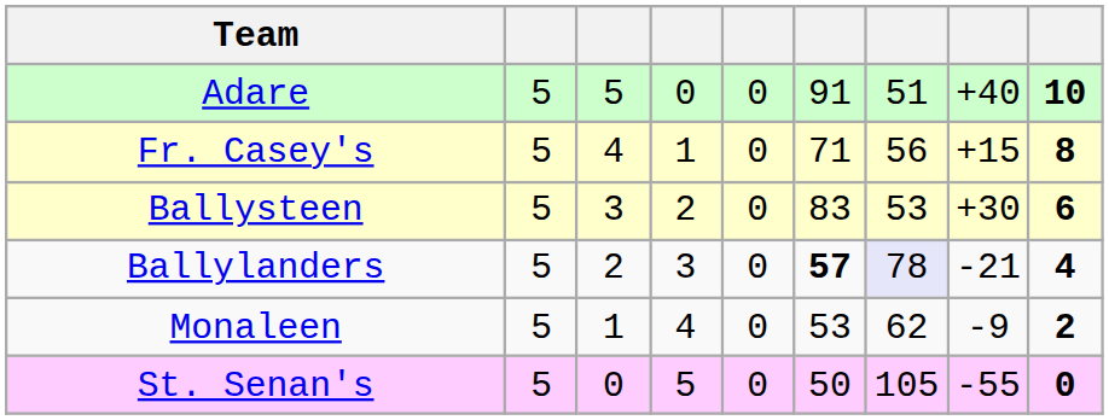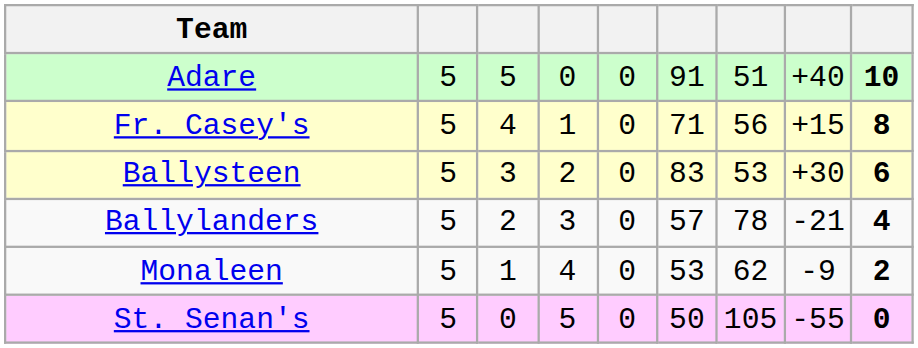Ballylanders | column 6: bold -> normal
Ballylanders | column 7: lavender background -> no background
